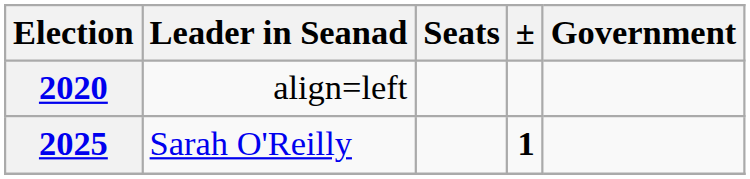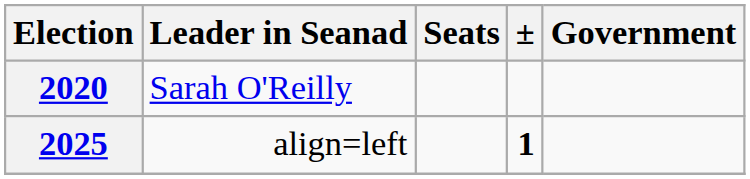2020 | Leader in Seanad: align=left -> Sarah O'Reilly
2025 | Leader in Seanad: Sarah O'Reilly -> align=left
